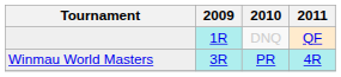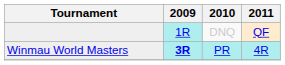Winmau World Masters | 2009: normal -> bold
